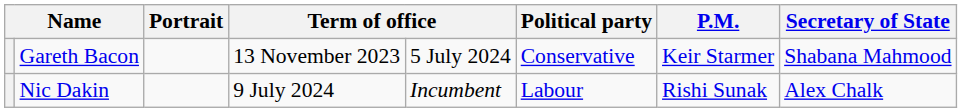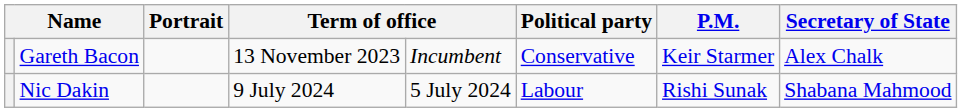Gareth Bacon | column 5: 5 July 2024 -> Incumbent
Gareth Bacon | Secretary of State: Shabana Mahmood -> Alex Chalk
Nic Dakin | column 5: Incumbent -> 5 July 2024
Nic Dakin | Secretary of State: Alex Chalk -> Shabana Mahmood
